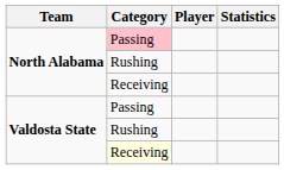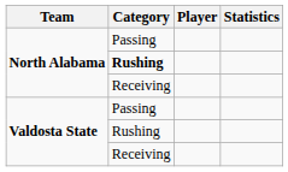North Alabama / Passing | Category: pink background -> no background
North Alabama / Rushing | Category: normal -> bold
Valdosta State / Receiving | Category: lightyellow background -> no background
